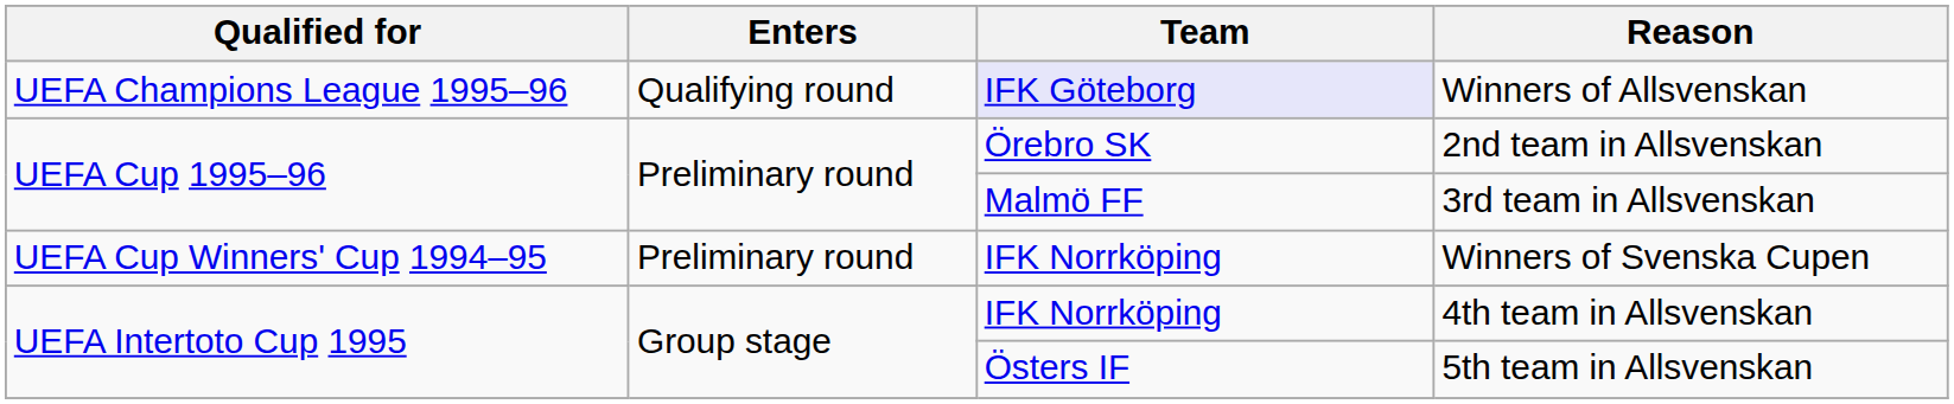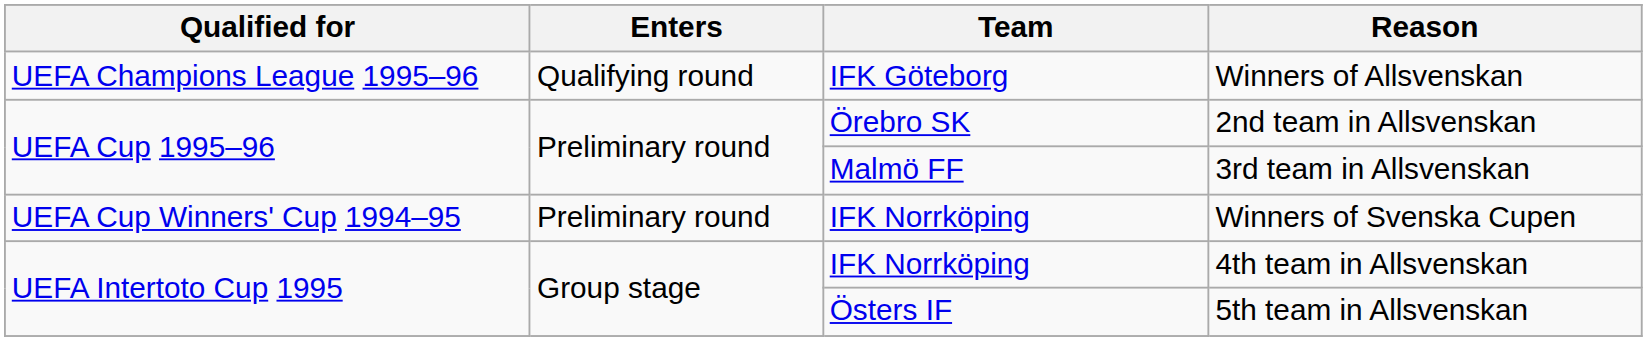Winners of Allsvenskan | Team: lavender background -> no background
